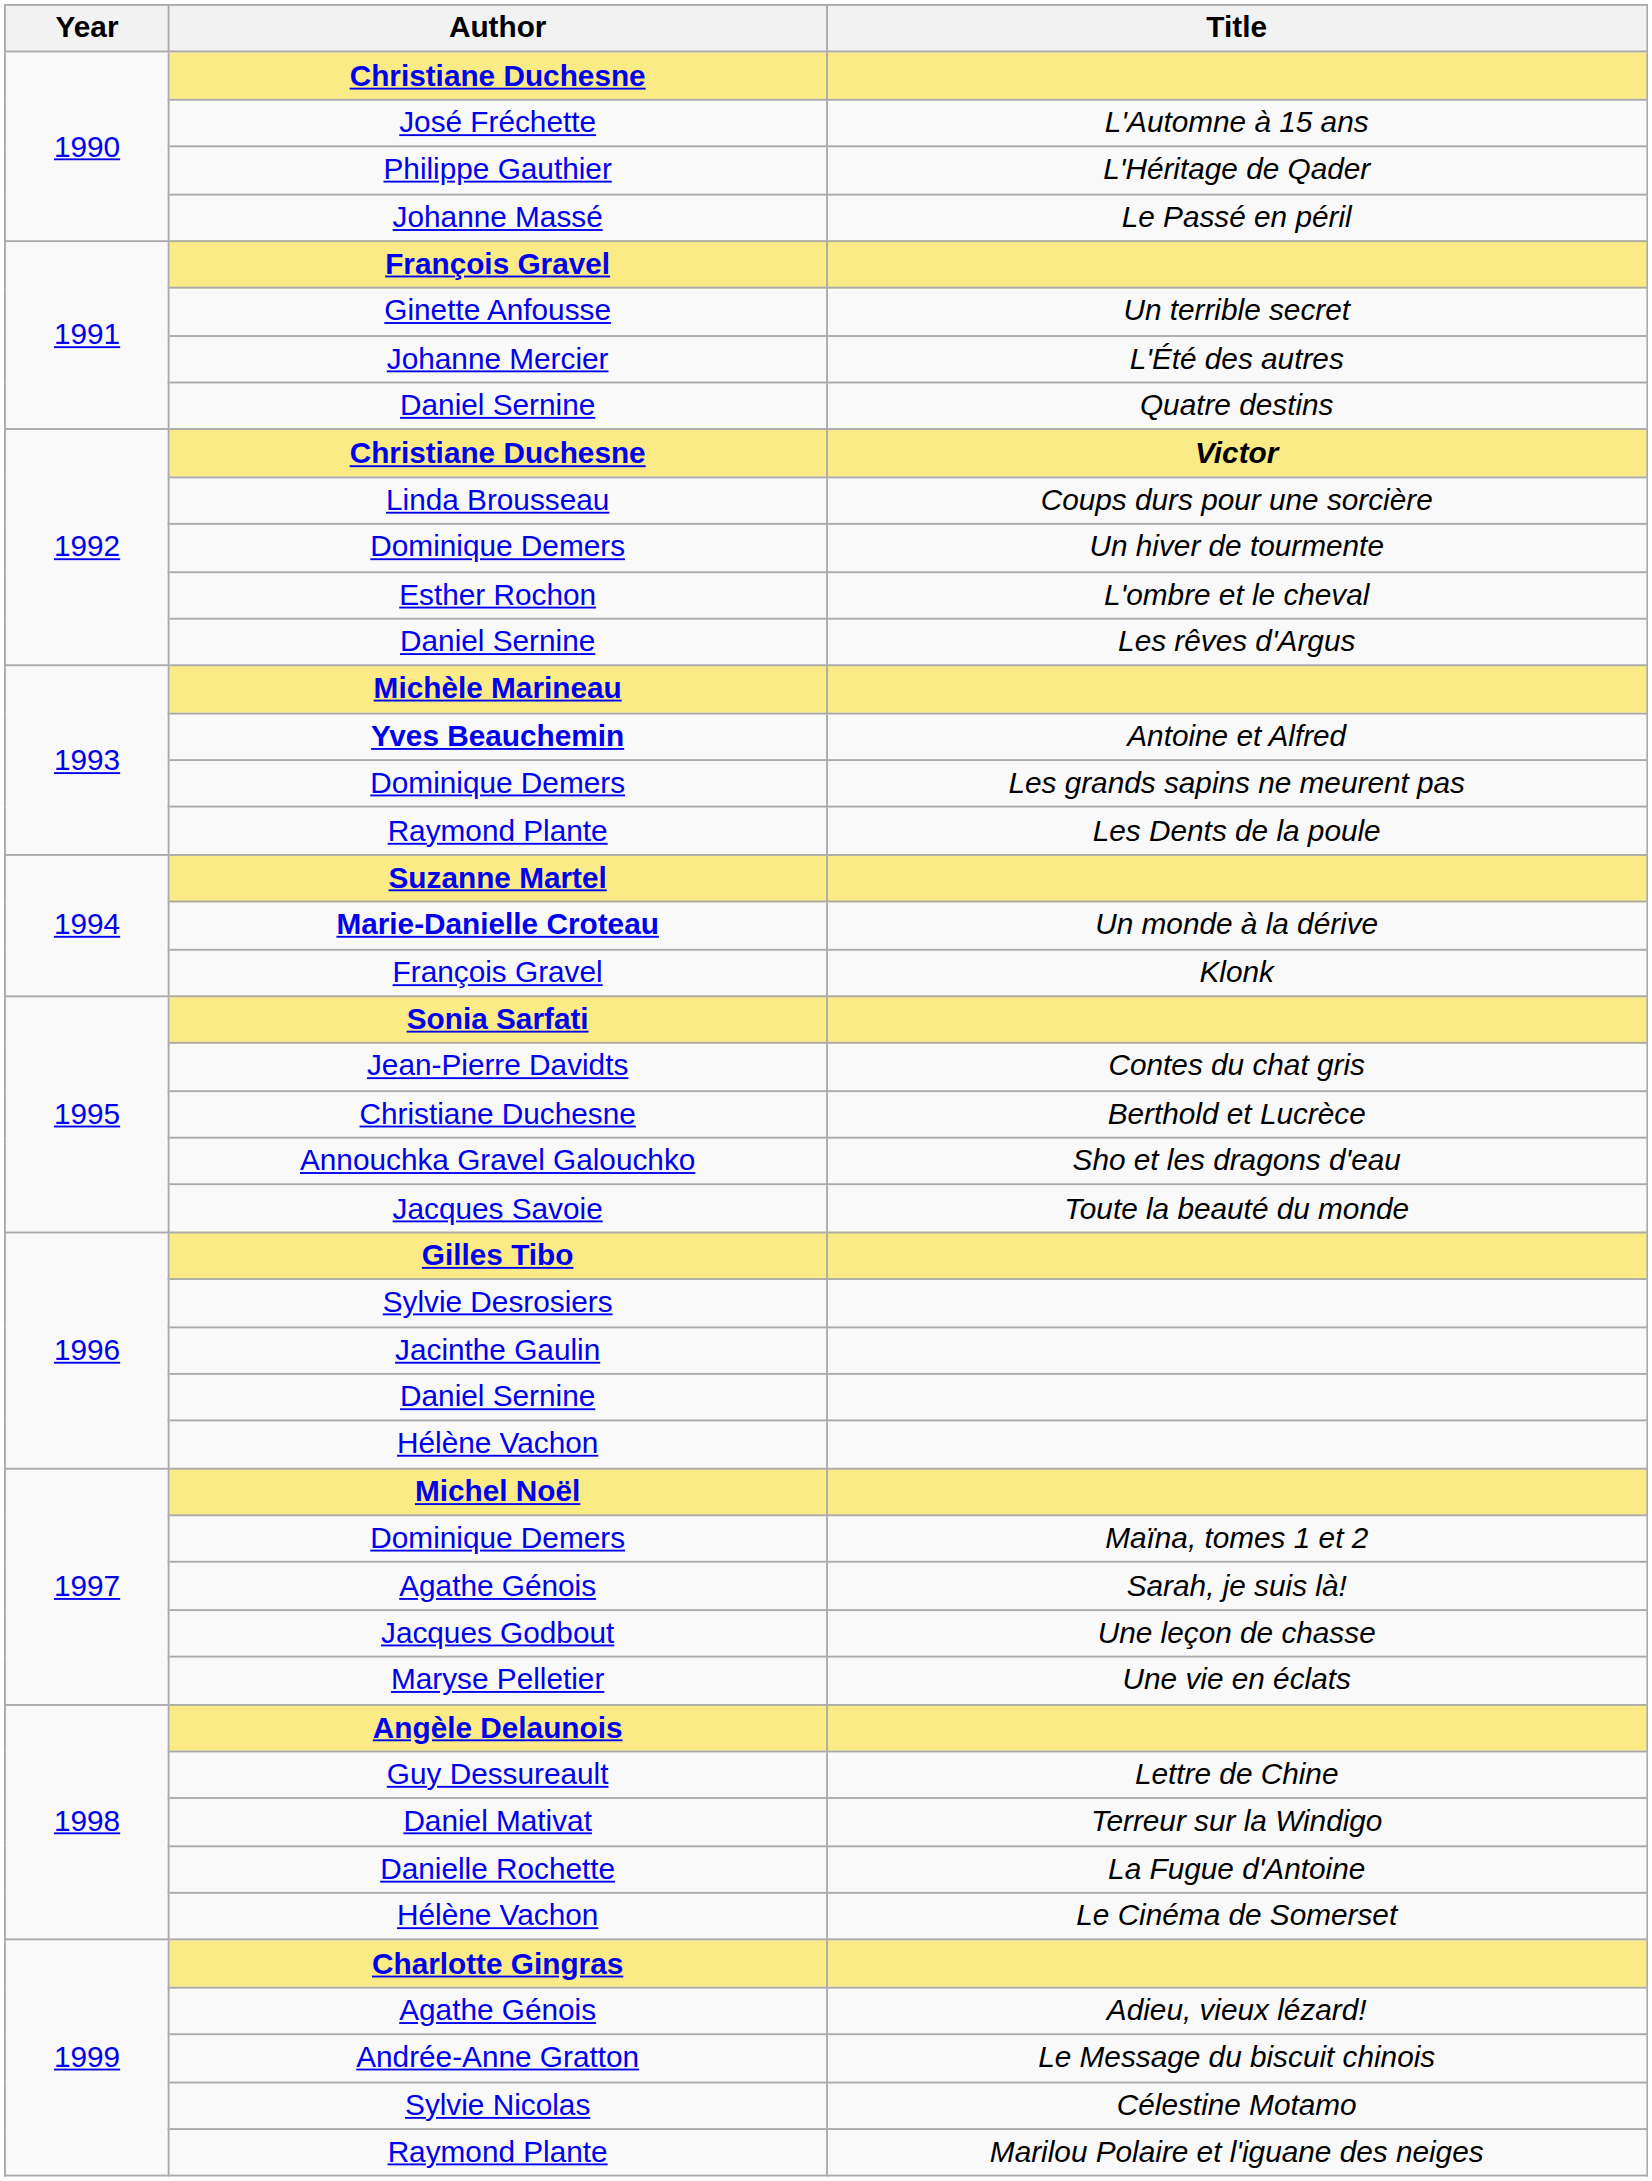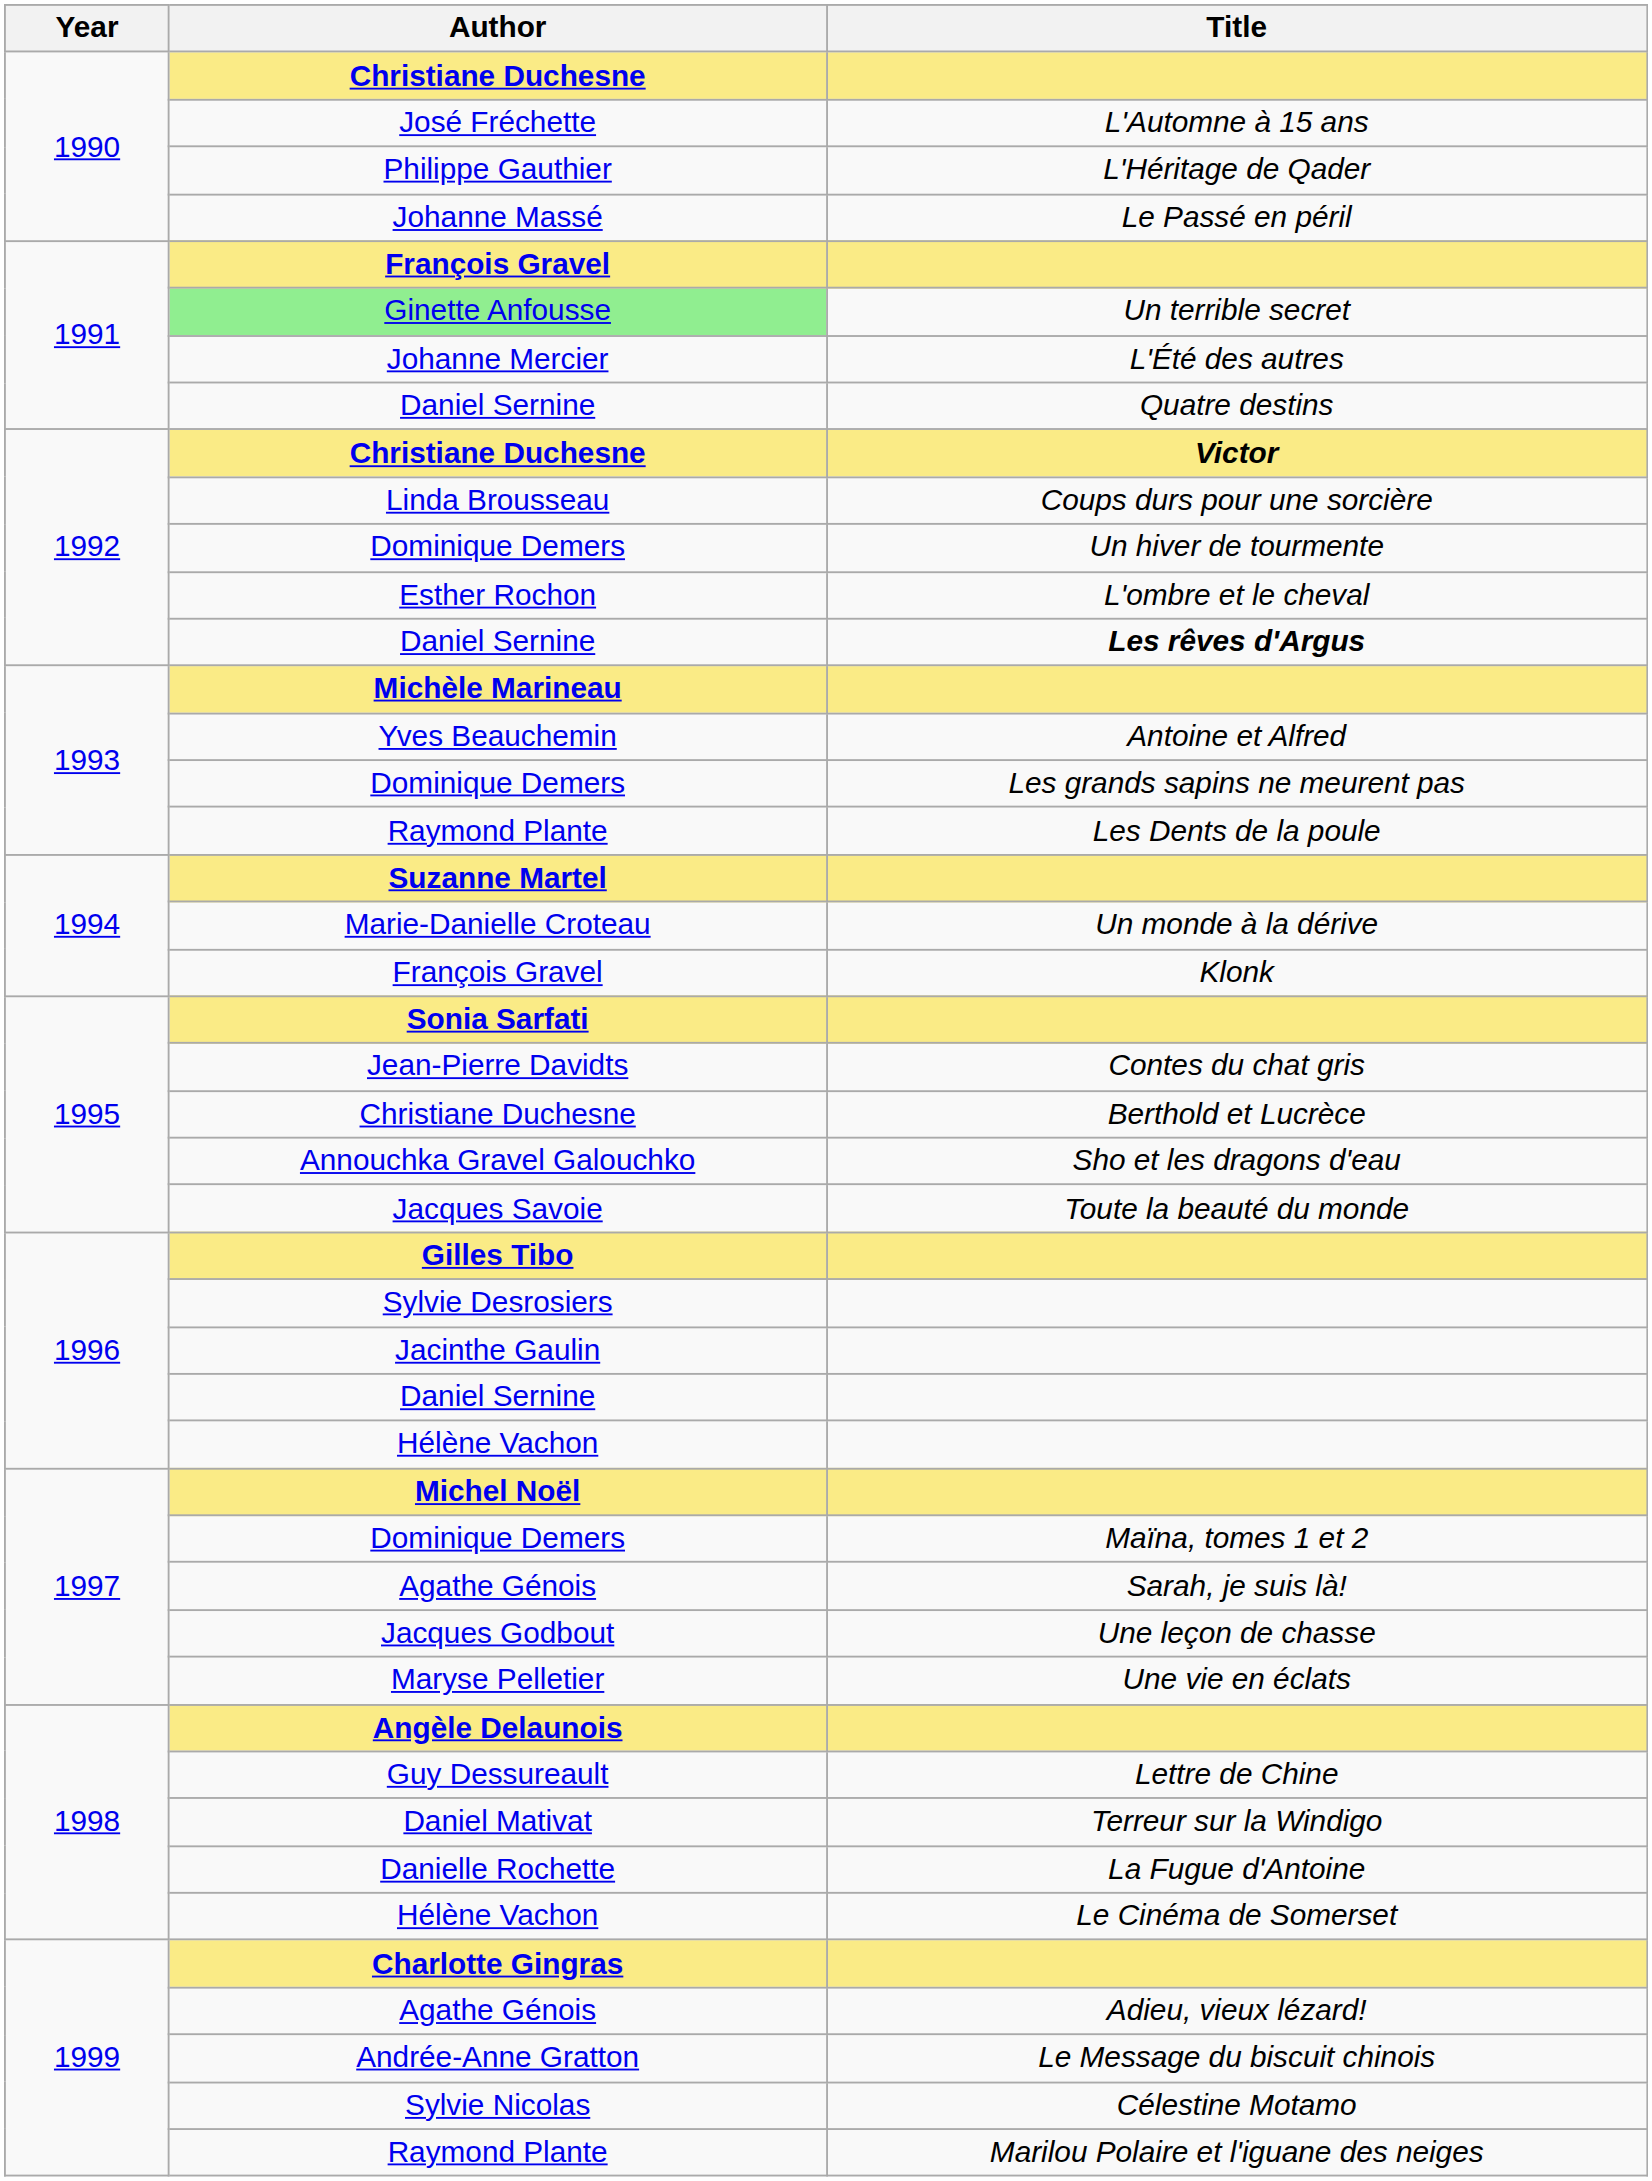Ginette Anfousse | Author: no background -> lightgreen background
Daniel Sernine / Les rêves d'Argus | Title: normal -> bold
Yves Beauchemin | Author: bold -> normal
Marie-Danielle Croteau | Author: bold -> normal
